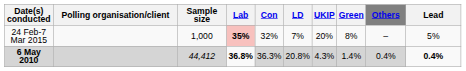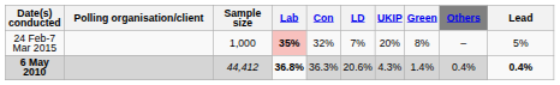6 May 2010 | LD: 20.8% -> 20.6%
